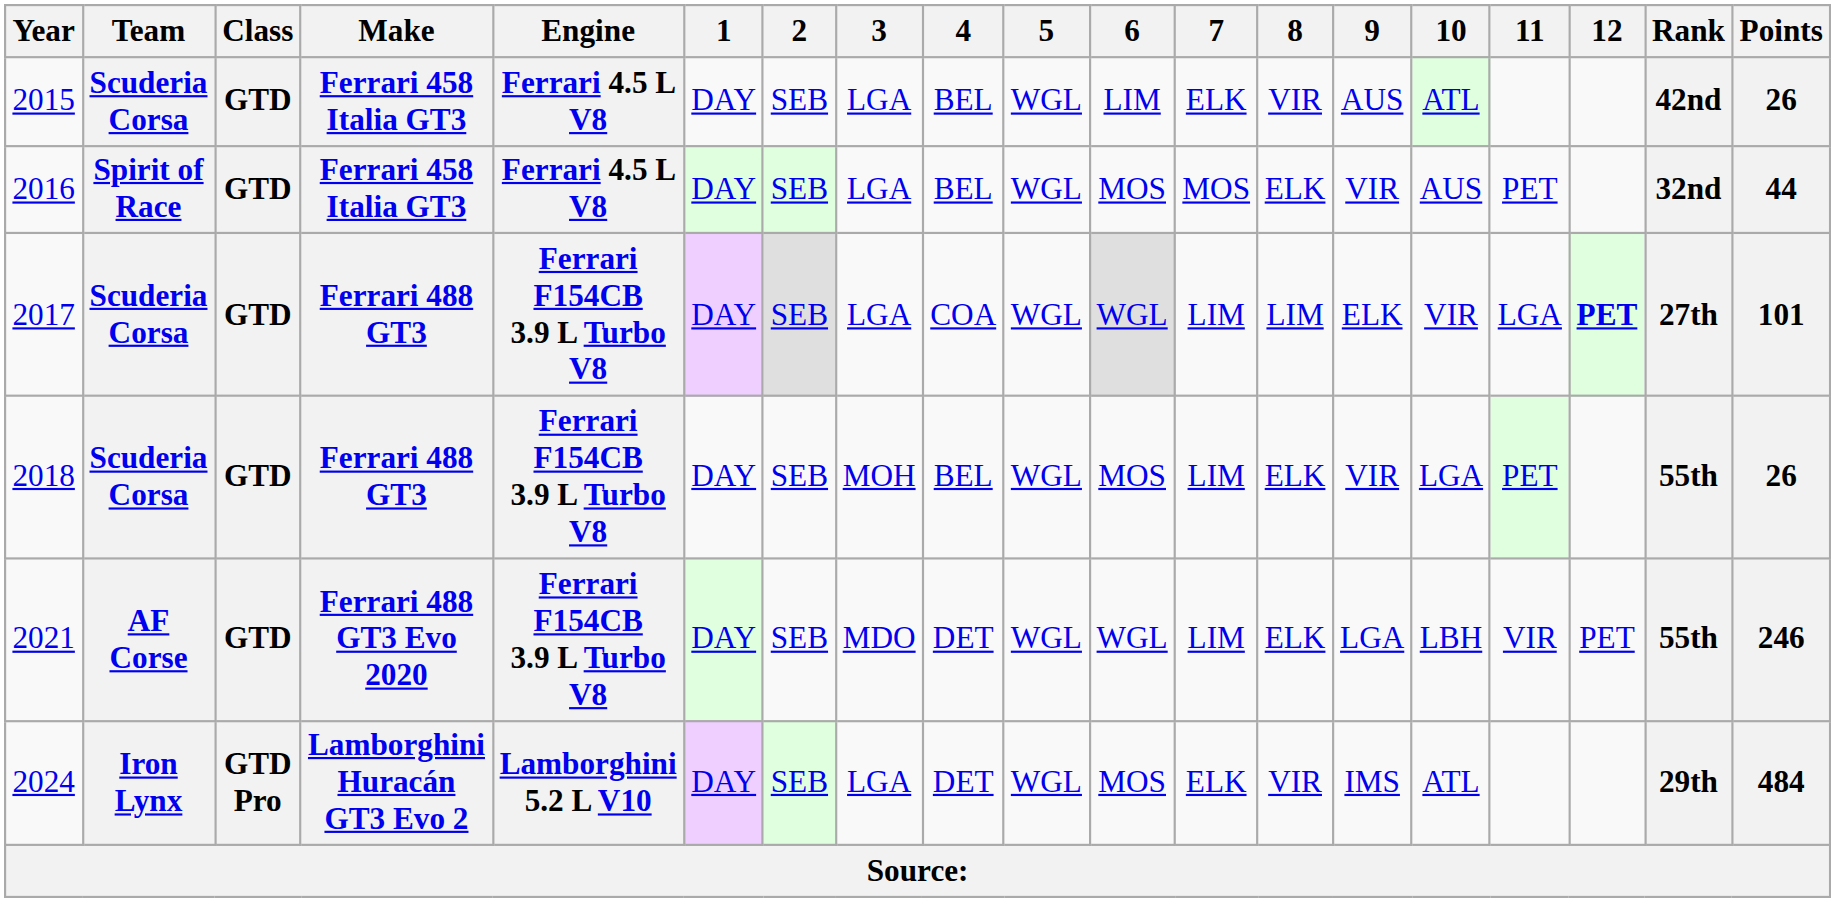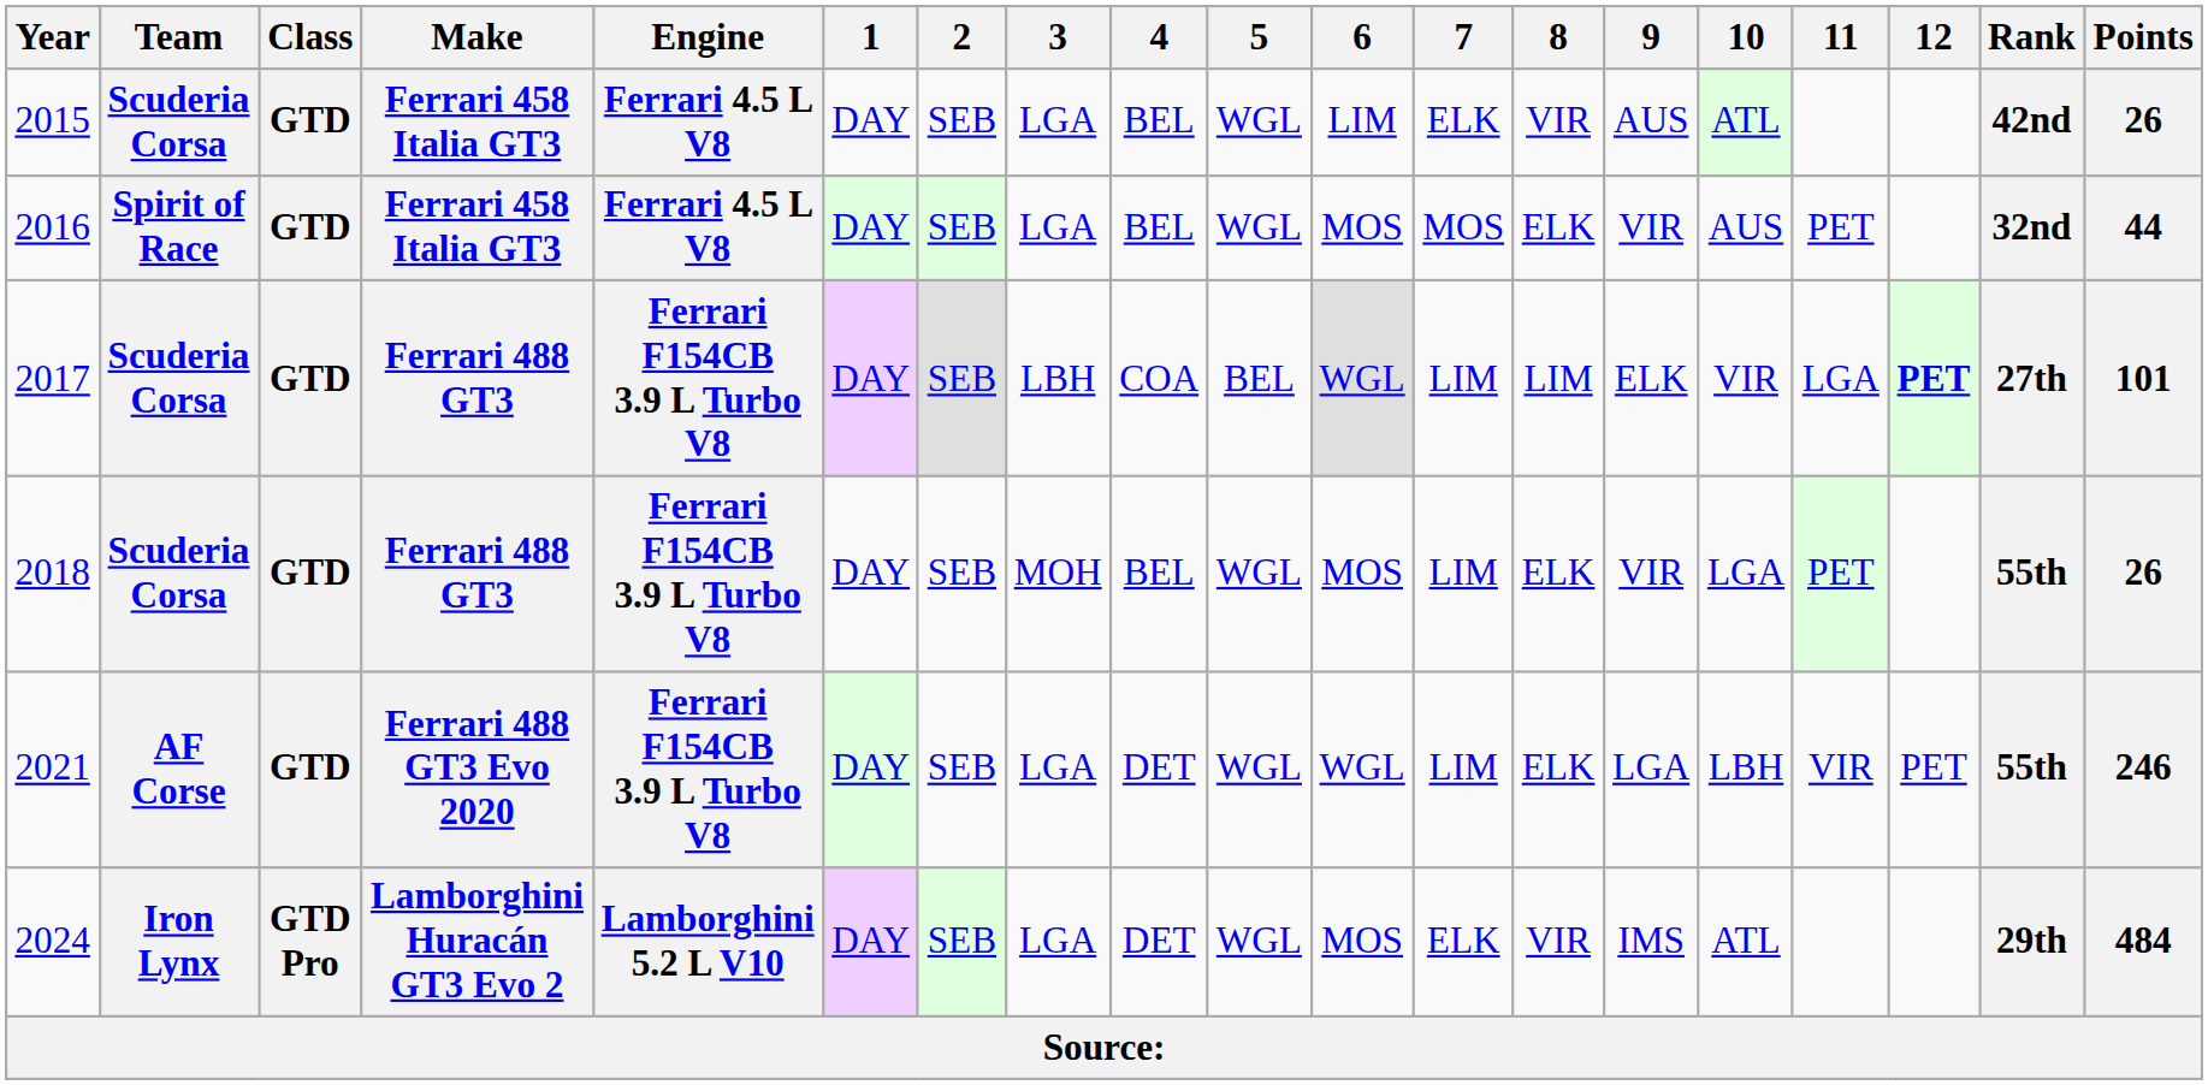2017 | 3: LGA -> LBH
2017 | 5: WGL -> BEL
2021 | 3: MDO -> LGA
